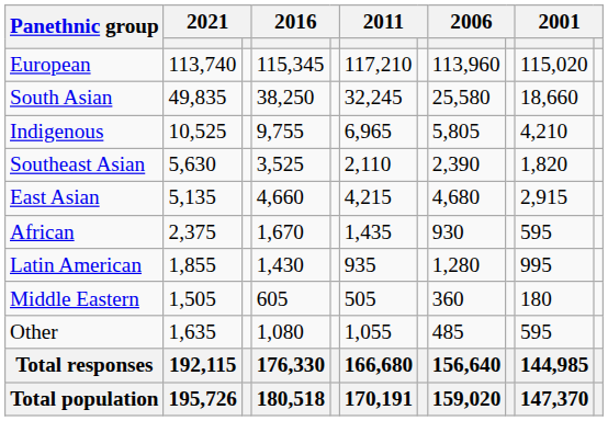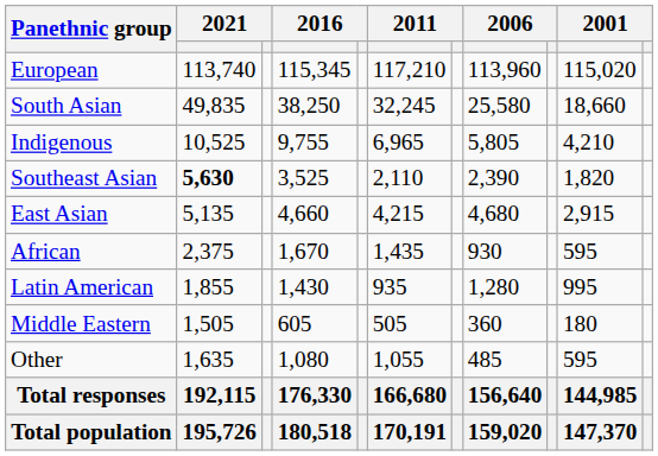Southeast Asian | column 2: normal -> bold
